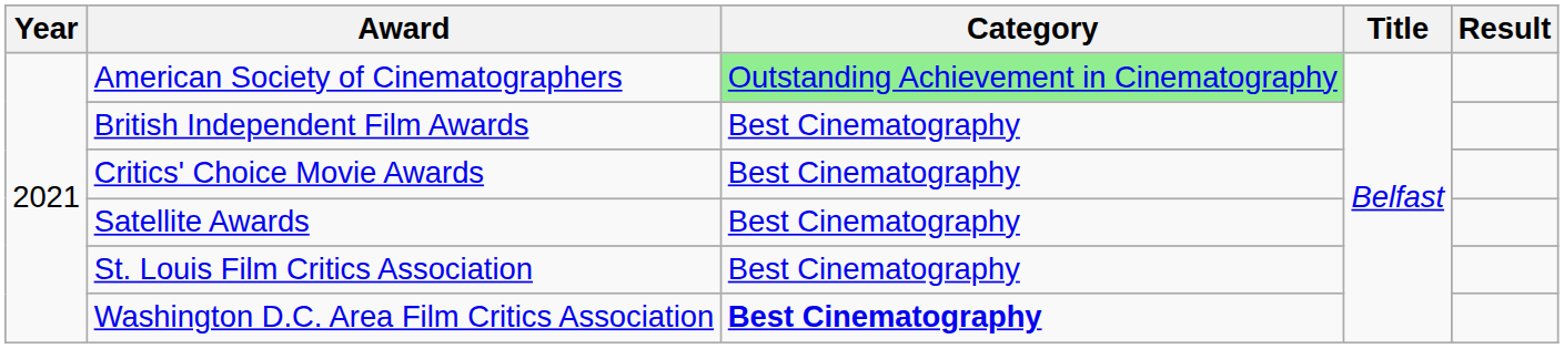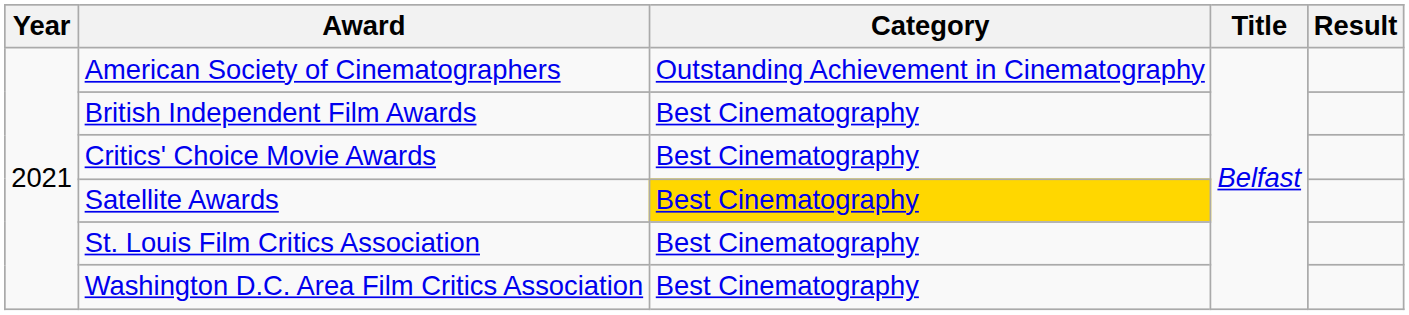American Society of Cinematographers | Category: lightgreen background -> no background
Satellite Awards | Category: no background -> gold background
Washington D.C. Area Film Critics Association | Category: bold -> normal
